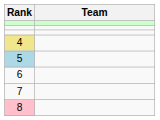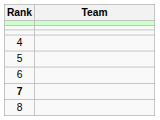row 5 | Rank: khaki background -> no background
row 6 | Rank: lightblue background -> no background
row 8 | Rank: normal -> bold
row 9 | Rank: pink background -> no background
